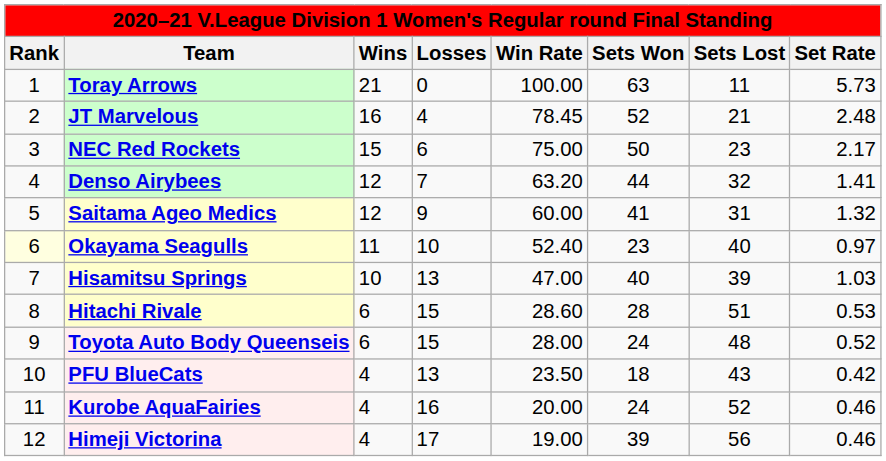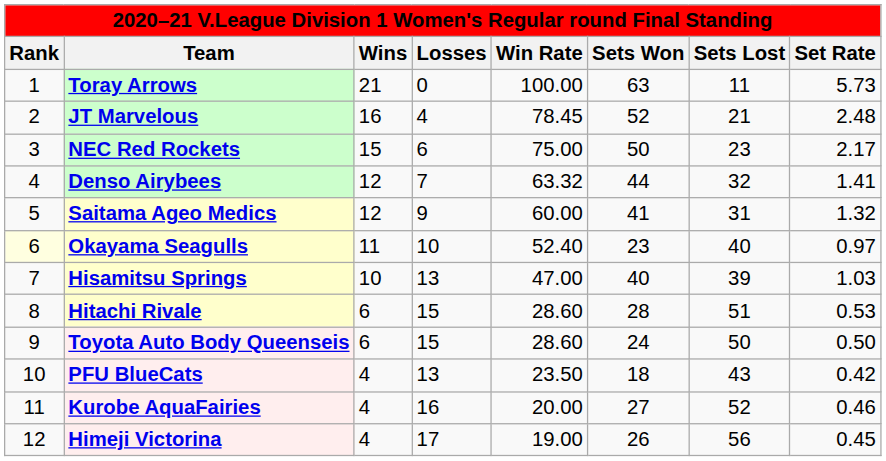Denso Airybees | Win Rate: 63.20 -> 63.32
Toyota Auto Body Queenseis | Win Rate: 28.00 -> 28.60
Toyota Auto Body Queenseis | Sets Lost: 48 -> 50
Toyota Auto Body Queenseis | Set Rate: 0.52 -> 0.50
Kurobe AquaFairies | Sets Won: 24 -> 27
Himeji Victorina | Sets Won: 39 -> 26
Himeji Victorina | Set Rate: 0.46 -> 0.45
